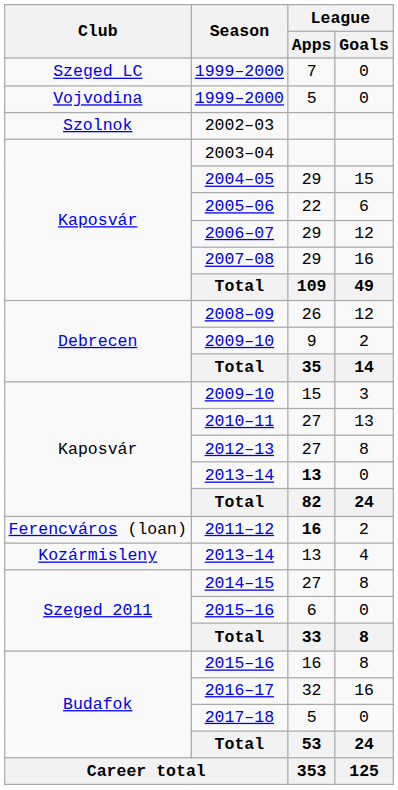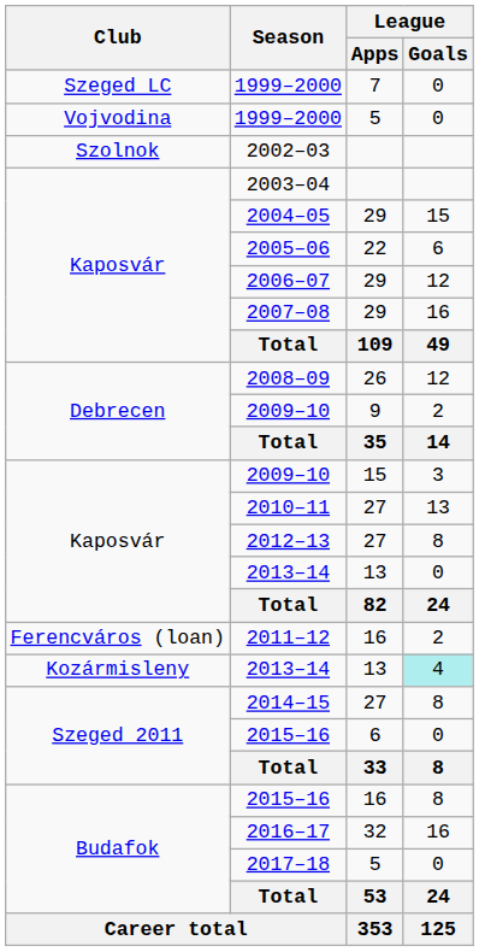Kaposvár / 2013–14 | League / Apps: bold -> normal
2011–12 | League / Apps: bold -> normal
Kozármisleny / 2013–14 | League / Goals: no background -> paleturquoise background
